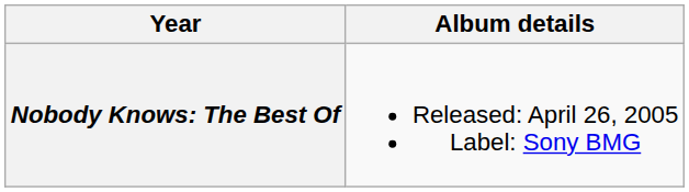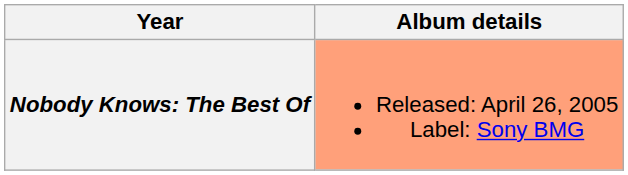Nobody Knows: The Best Of | Album details: no background -> lightsalmon background
